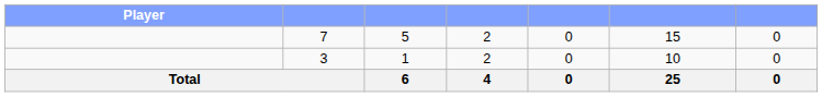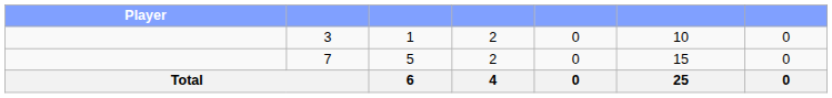rows swapped: 7 <-> 3
